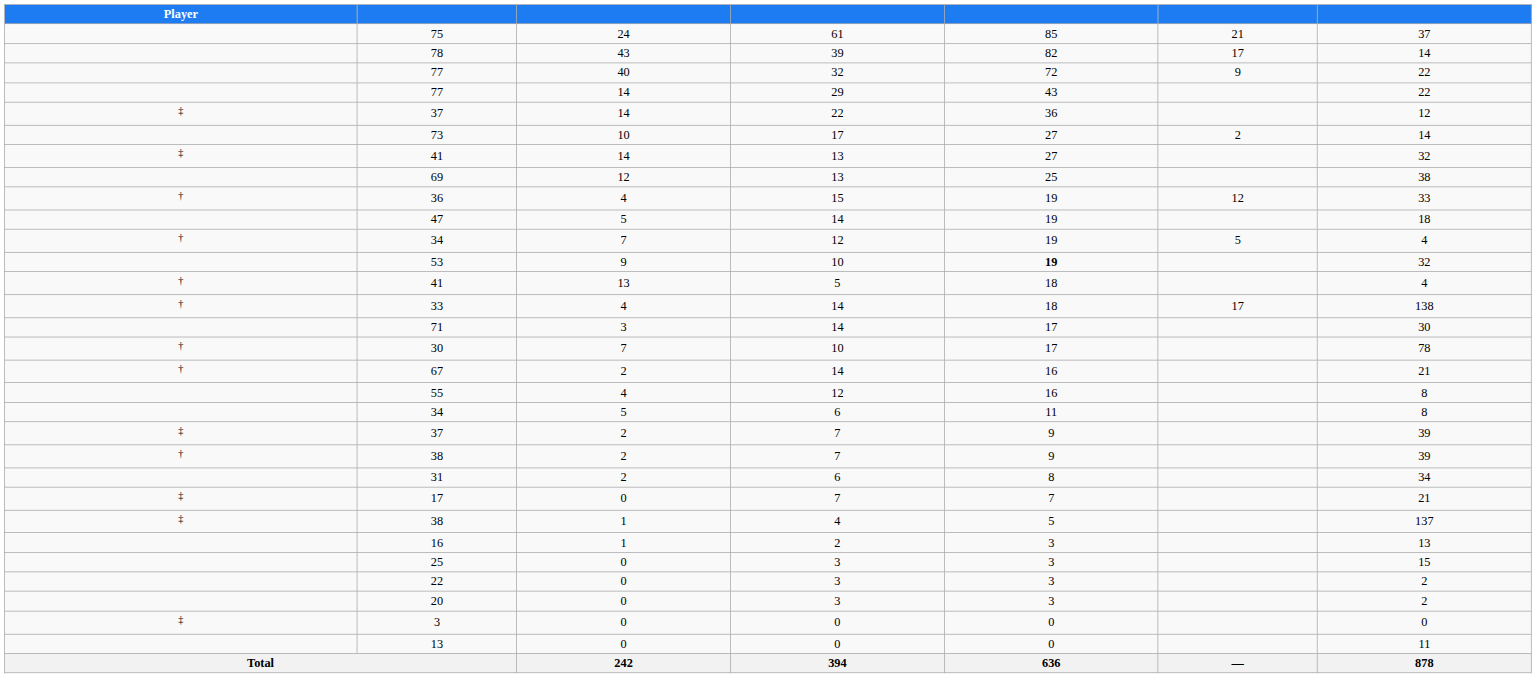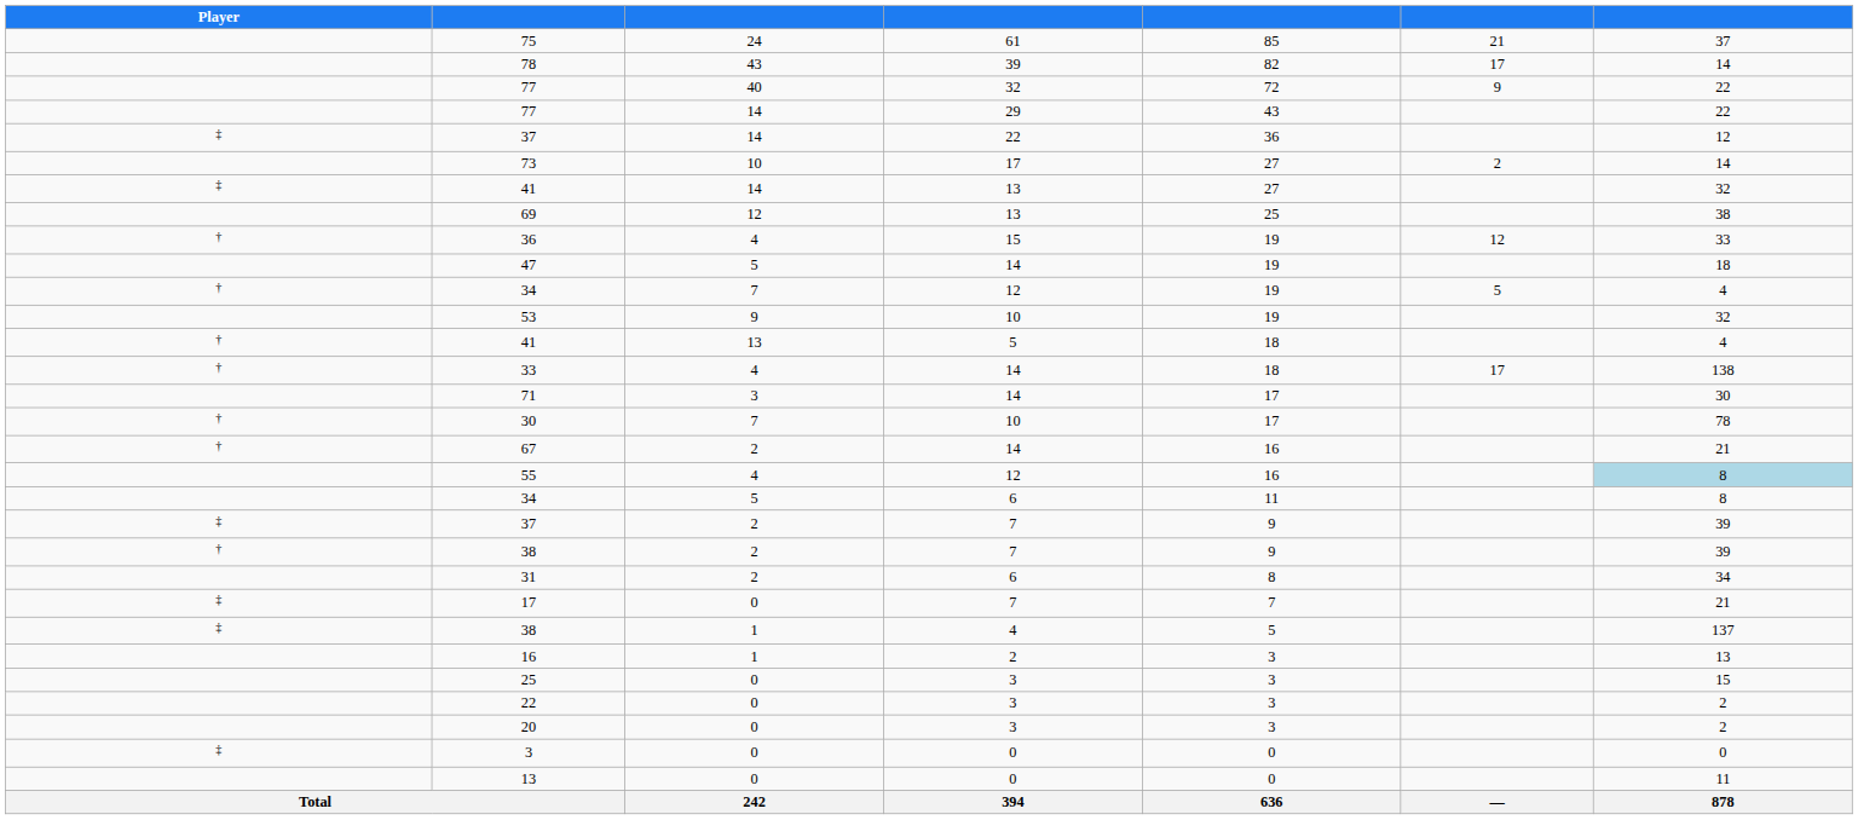53 | column 5: bold -> normal
55 | column 7: no background -> lightblue background
